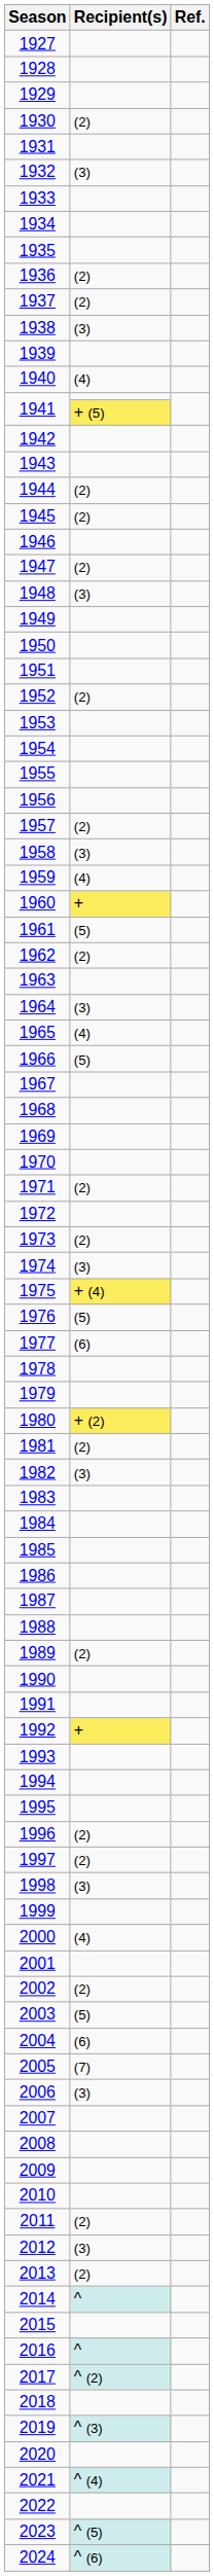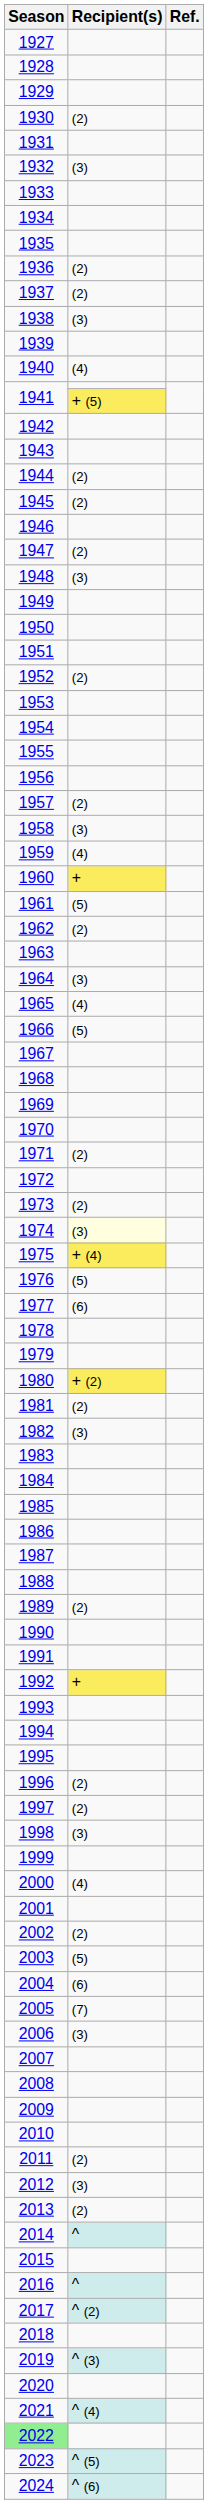1974 | Recipient(s): no background -> lightyellow background
2022 | Season: no background -> lightgreen background
